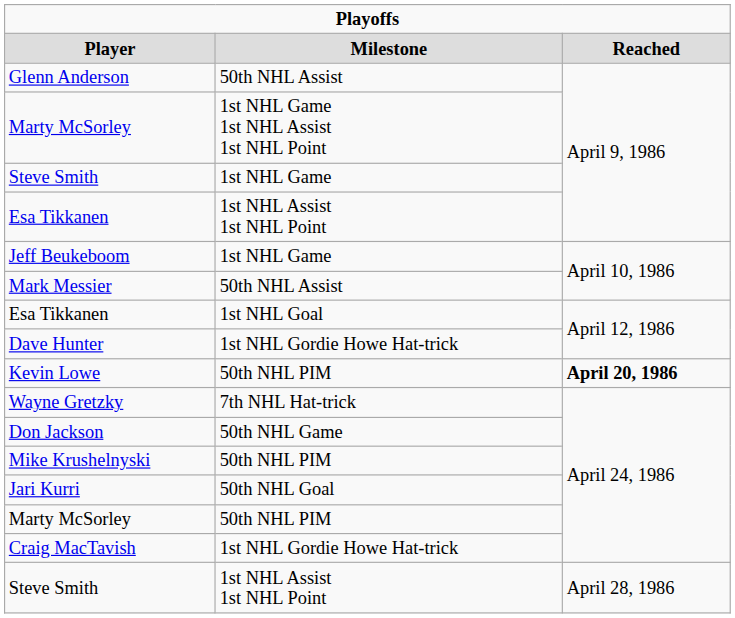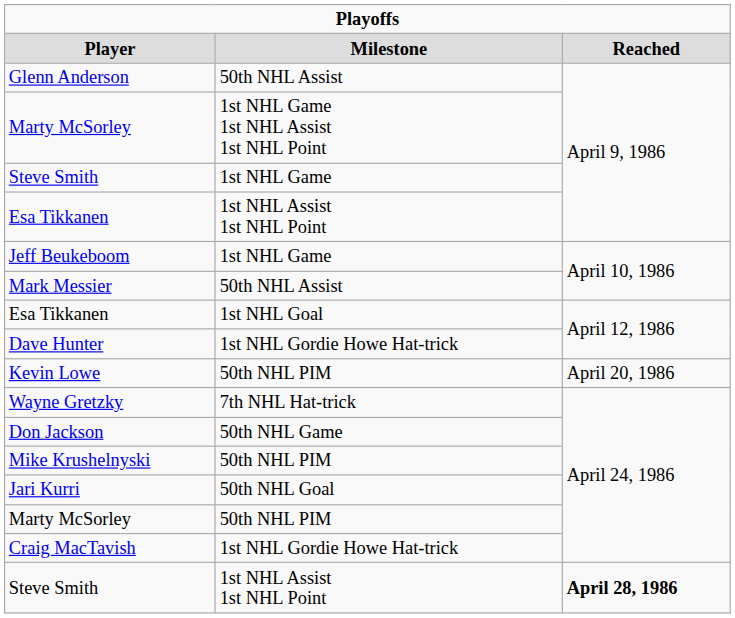Kevin Lowe | column 3: bold -> normal
Steve Smith / 1st NHL Assist 1st NHL Point | column 3: normal -> bold
